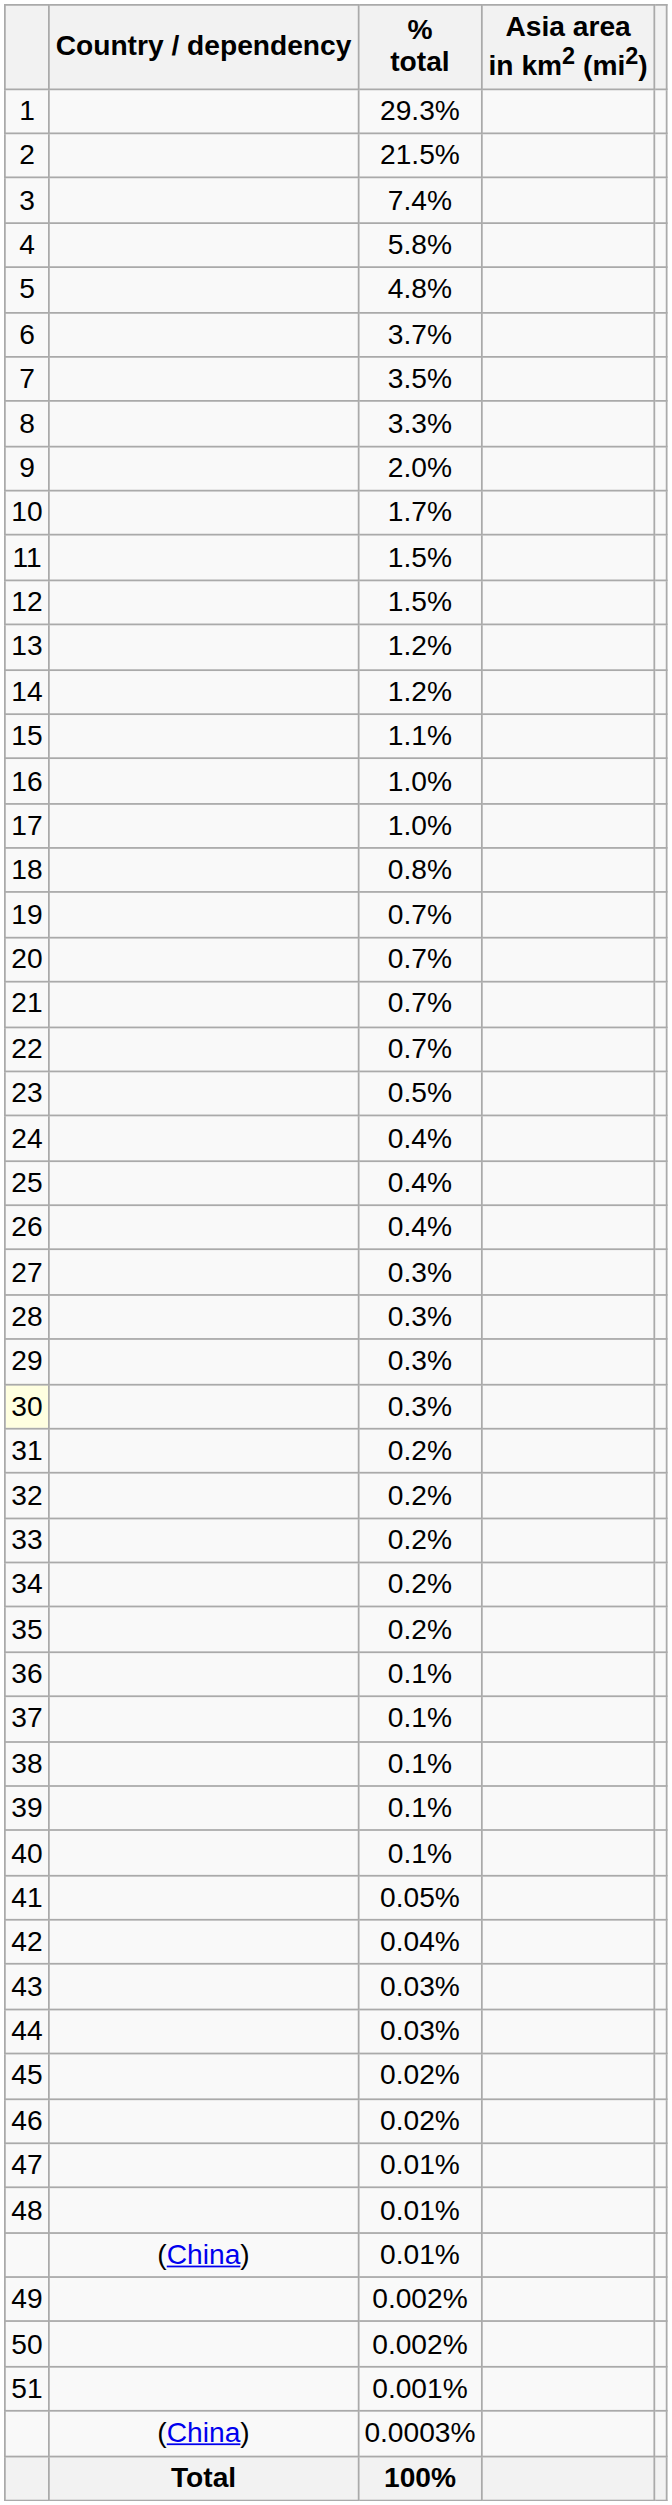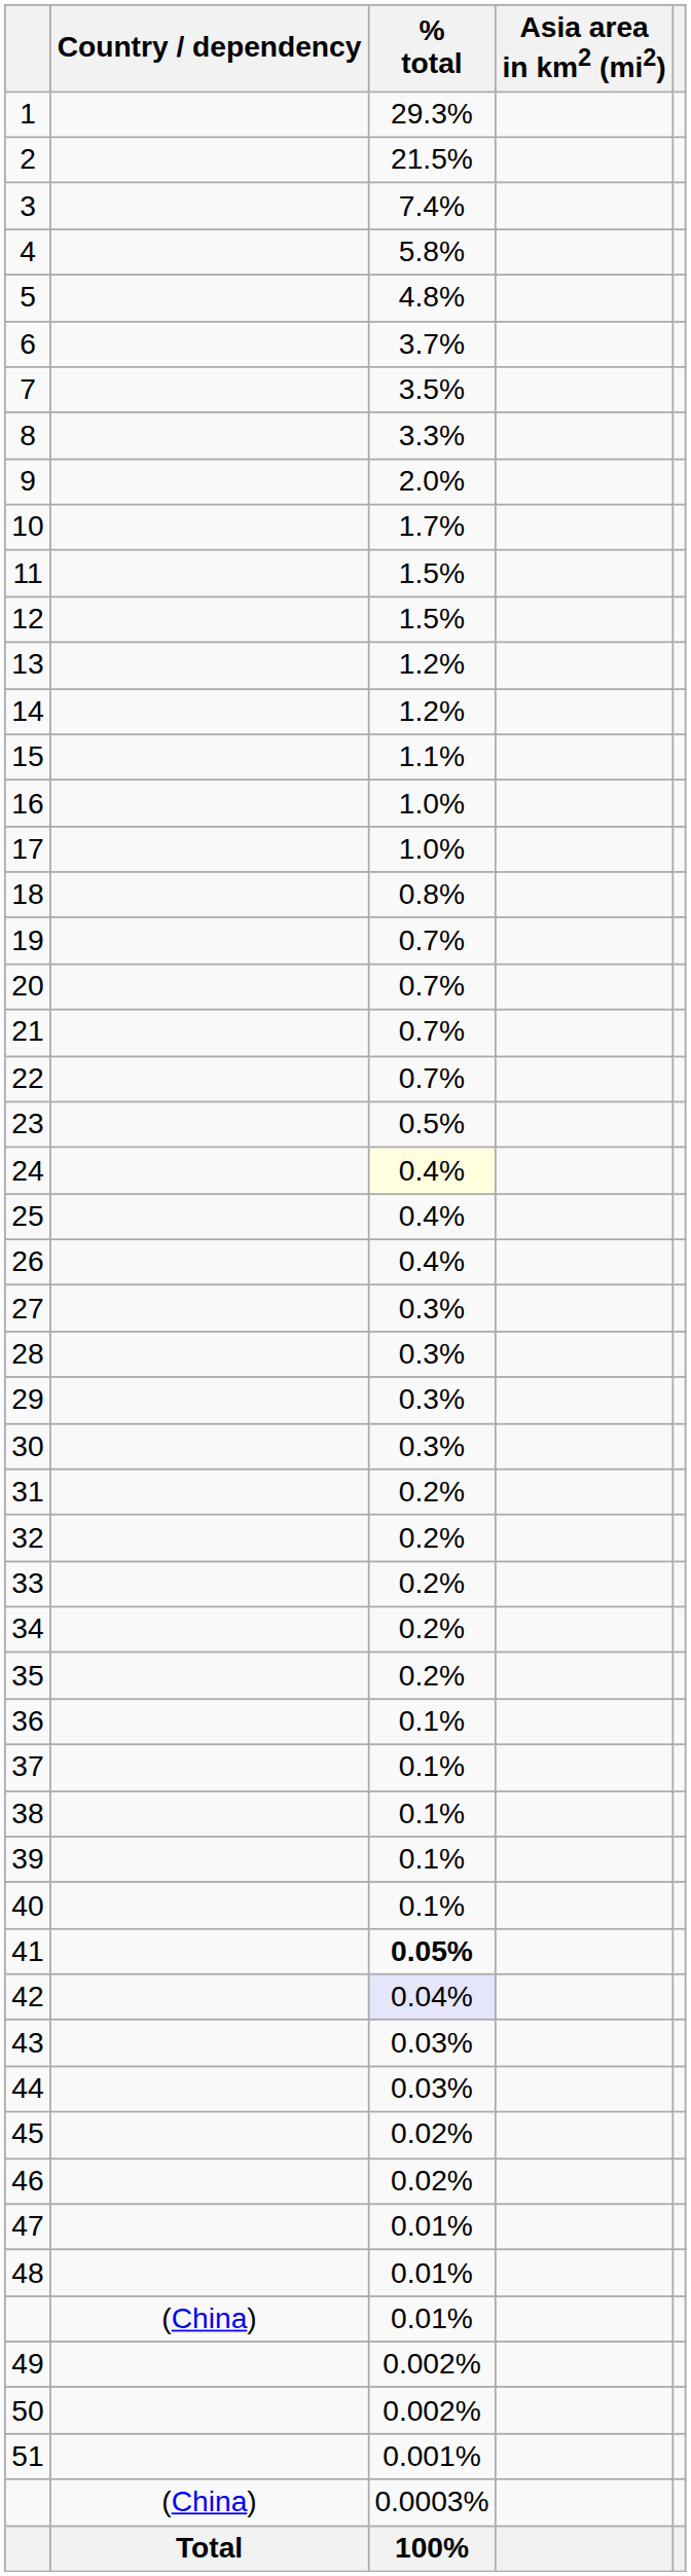24 | % total: no background -> lightyellow background
30 | column 1: lightyellow background -> no background
41 | % total: normal -> bold
42 | % total: no background -> lavender background
